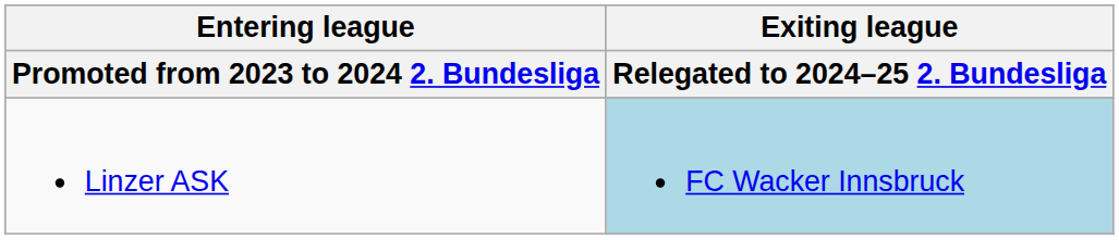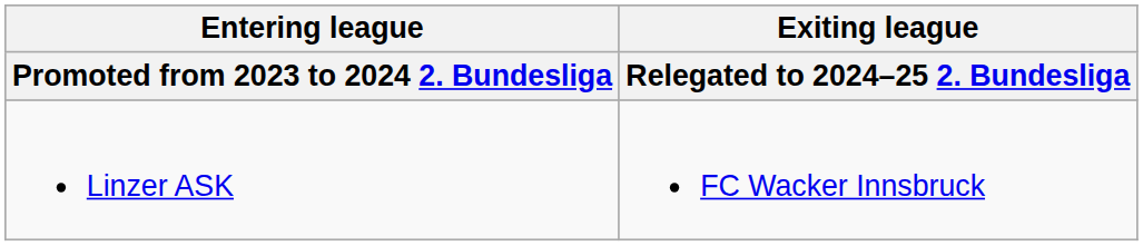Linzer ASK | Exiting league / Relegated to 2024–25 2. Bundesliga: lightblue background -> no background
